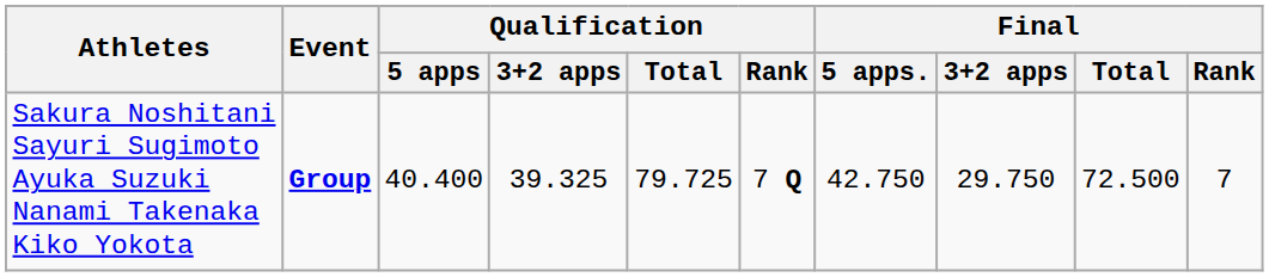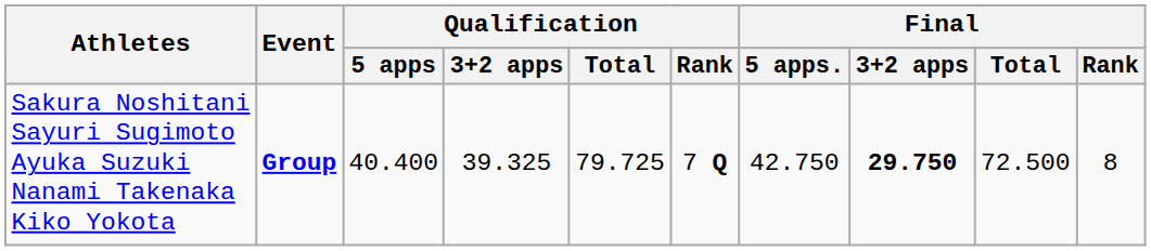row 3 | Final / 3+2 apps: normal -> bold
row 3 | Final / Rank: 7 -> 8
